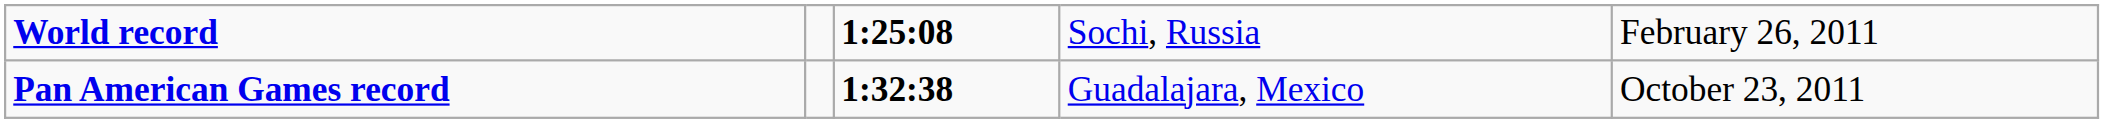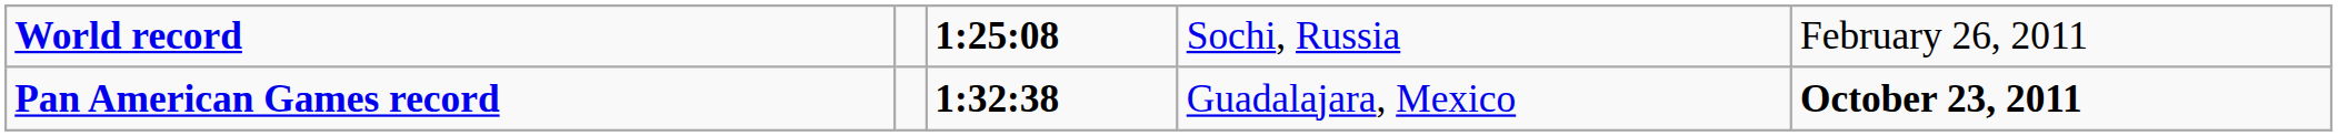Pan American Games record | column 5: normal -> bold
